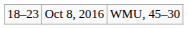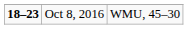Oct 8, 2016 | column 1: normal -> bold
